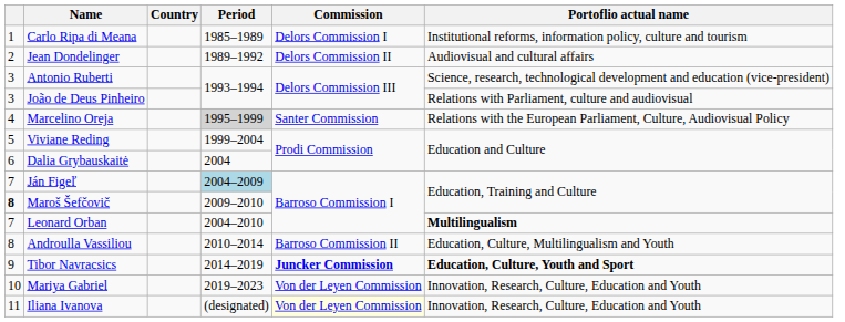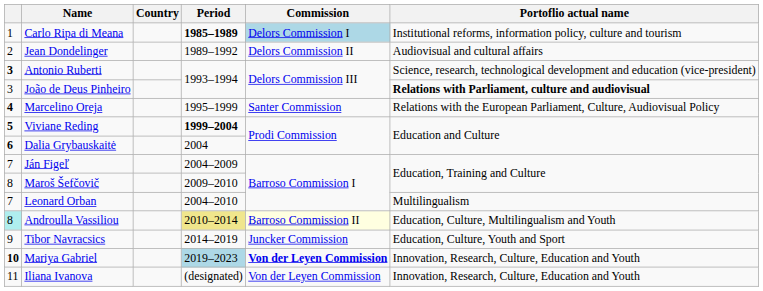Carlo Ripa di Meana | Period: normal -> bold
Carlo Ripa di Meana | Commission: no background -> lightblue background
Antonio Ruberti | column 1: normal -> bold
João de Deus Pinheiro | Portoflio actual name: normal -> bold
Marcelino Oreja | column 1: normal -> bold
Marcelino Oreja | Period: lightgrey background -> no background
Viviane Reding | column 1: normal -> bold
Viviane Reding | Period: normal -> bold
Dalia Grybauskaitė | column 1: normal -> bold
Ján Figeľ | Period: lightblue background -> no background
Maroš Šefčovič | column 1: bold -> normal
Leonard Orban | Portoflio actual name: bold -> normal
Androulla Vassiliou | column 1: no background -> paleturquoise background
Androulla Vassiliou | Period: no background -> khaki background
Androulla Vassiliou | Commission: no background -> lightyellow background
Tibor Navracsics | Commission: bold -> normal
Tibor Navracsics | Portoflio actual name: bold -> normal
Mariya Gabriel | column 1: normal -> bold
Mariya Gabriel | Period: no background -> lightblue background
Mariya Gabriel | Commission: normal -> bold
Iliana Ivanova | Commission: lightyellow background -> no background
